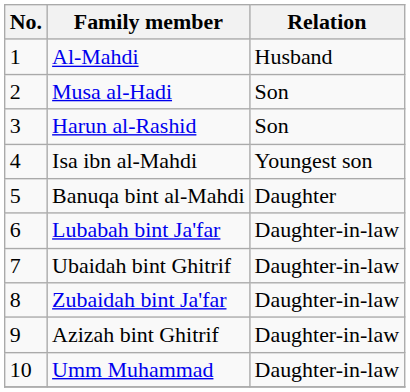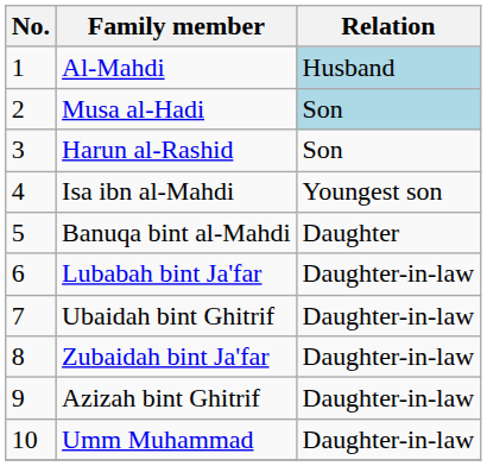Al-Mahdi | Relation: no background -> lightblue background
Musa al-Hadi | Relation: no background -> lightblue background
